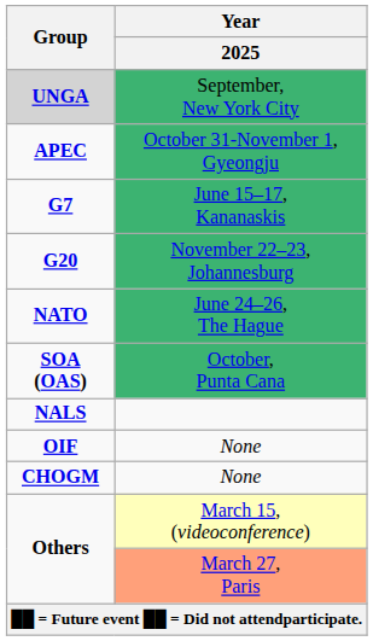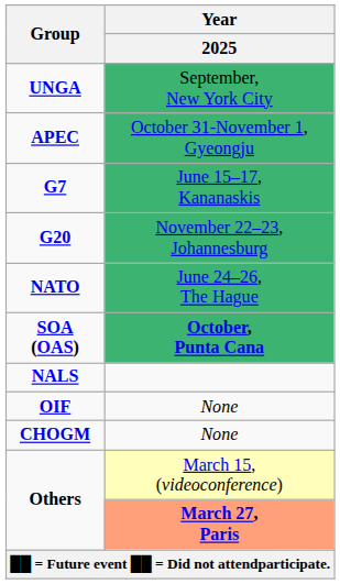UNGA | Group: lightgrey background -> no background
SOA (OAS) | Year / 2025: normal -> bold
Others / March 27, Paris | Year / 2025: normal -> bold
